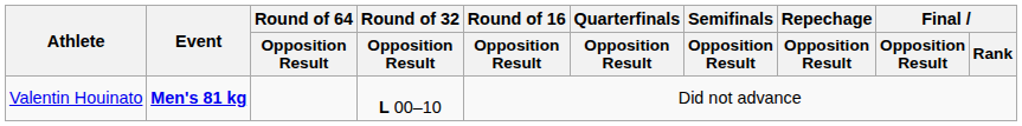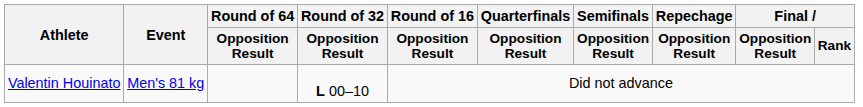Valentin Houinato | Event: bold -> normal
